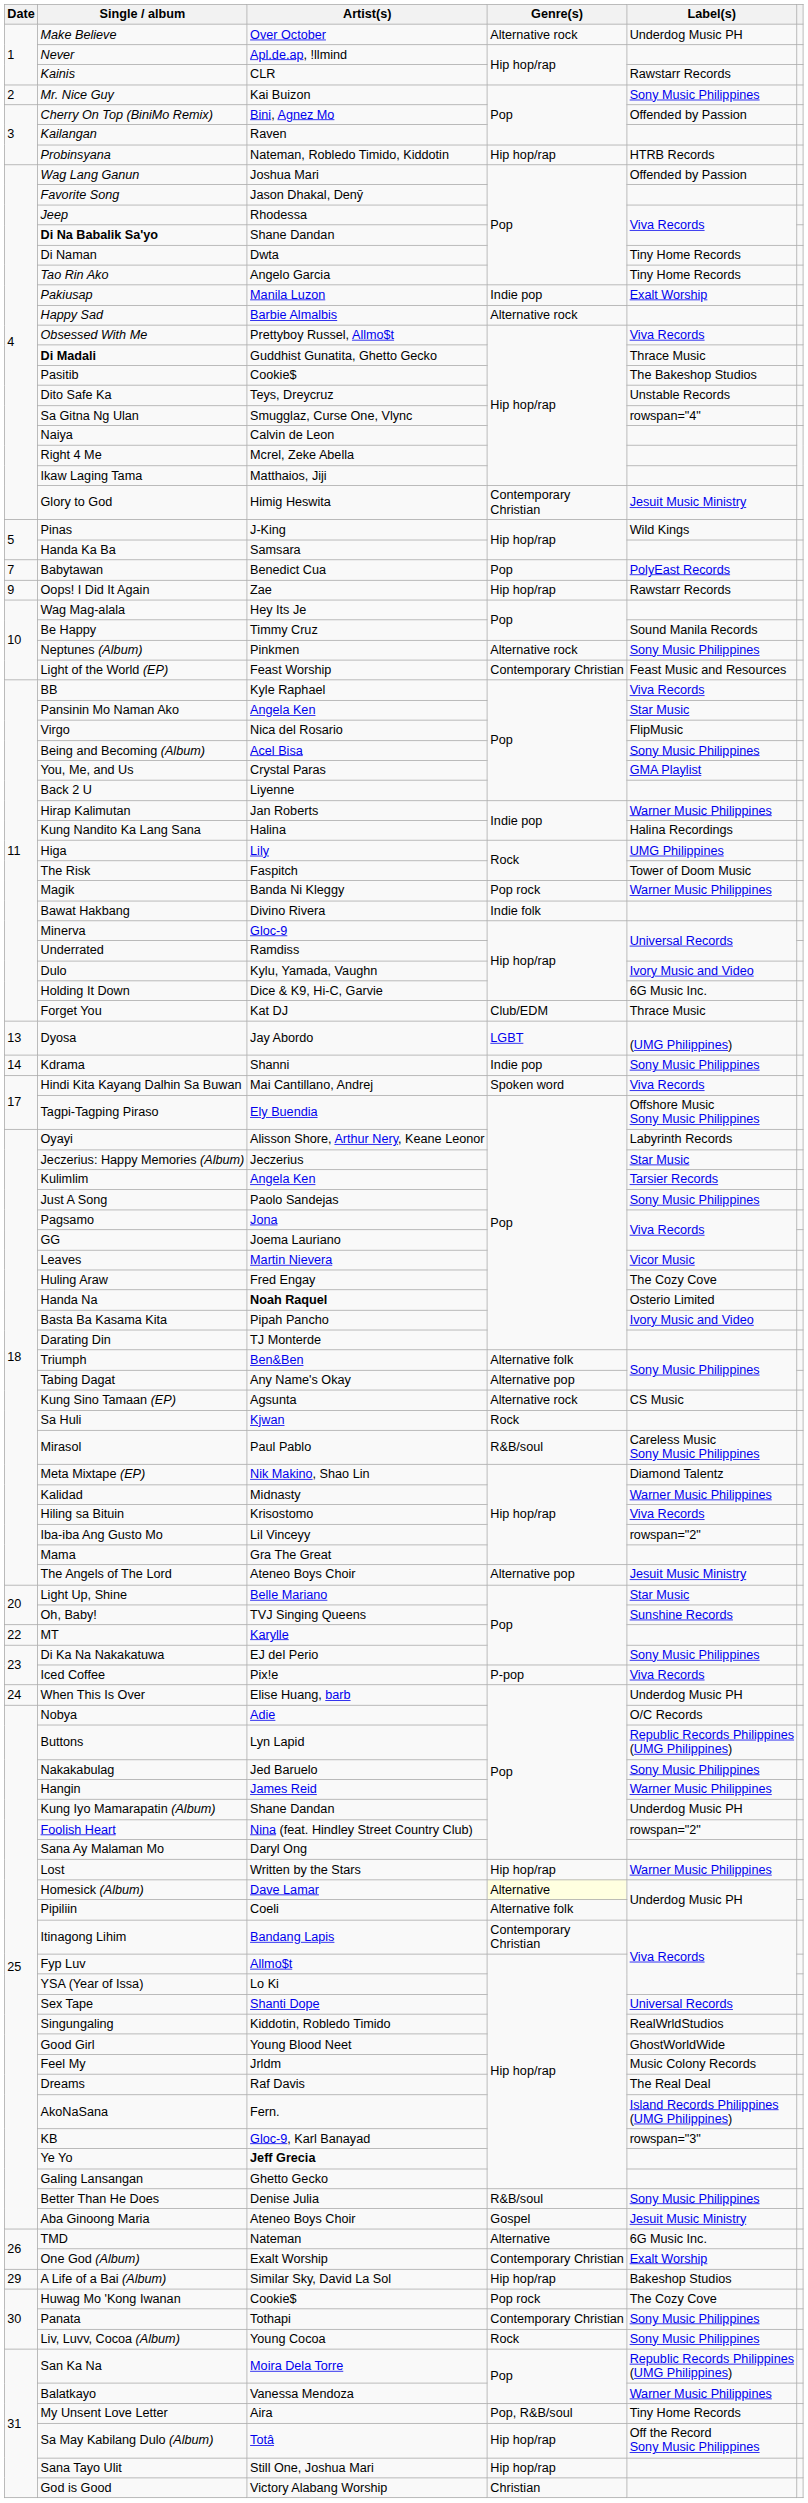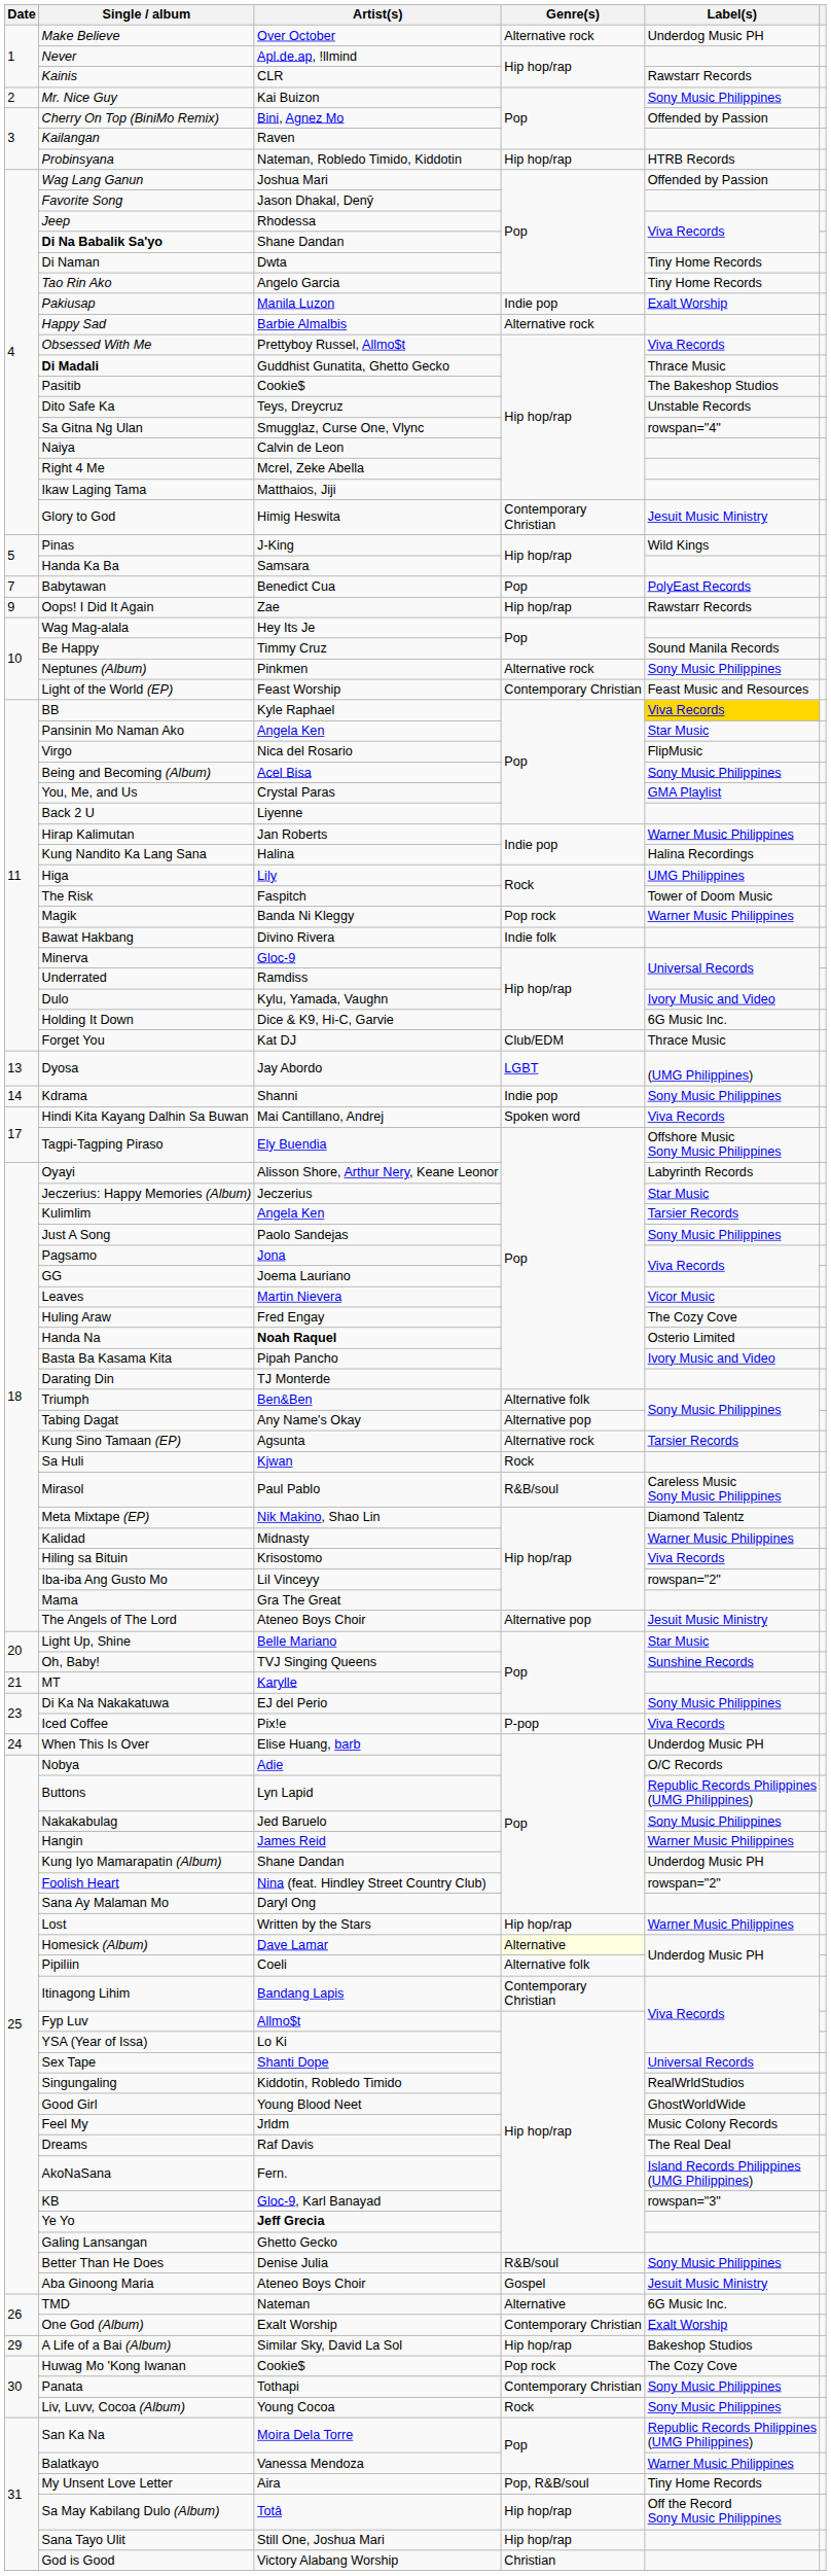BB | Label(s): no background -> gold background
Kung Sino Tamaan (EP) | Label(s): CS Music -> Tarsier Records
MT | Date: 22 -> 21
